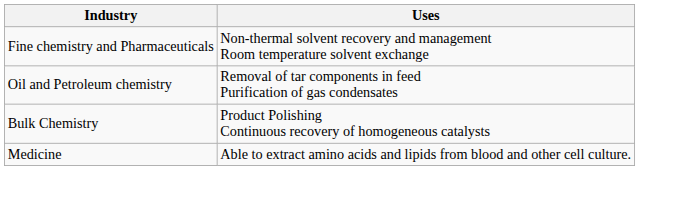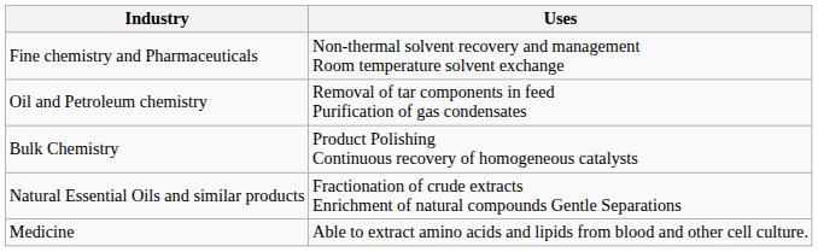+ row: Natural Essential Oils and similar products | Fractionation of crude extracts Enrichment of natural compounds Gentle Separations
